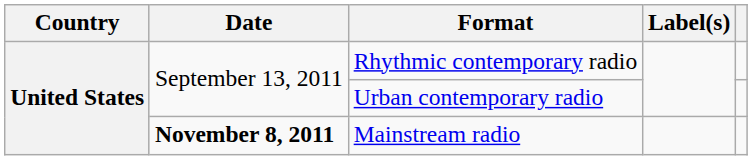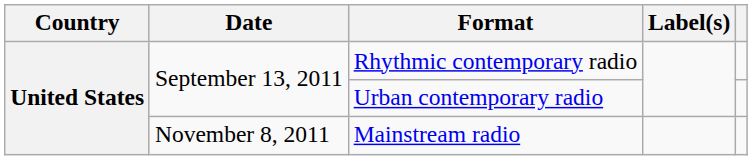Mainstream radio | Date: bold -> normal
